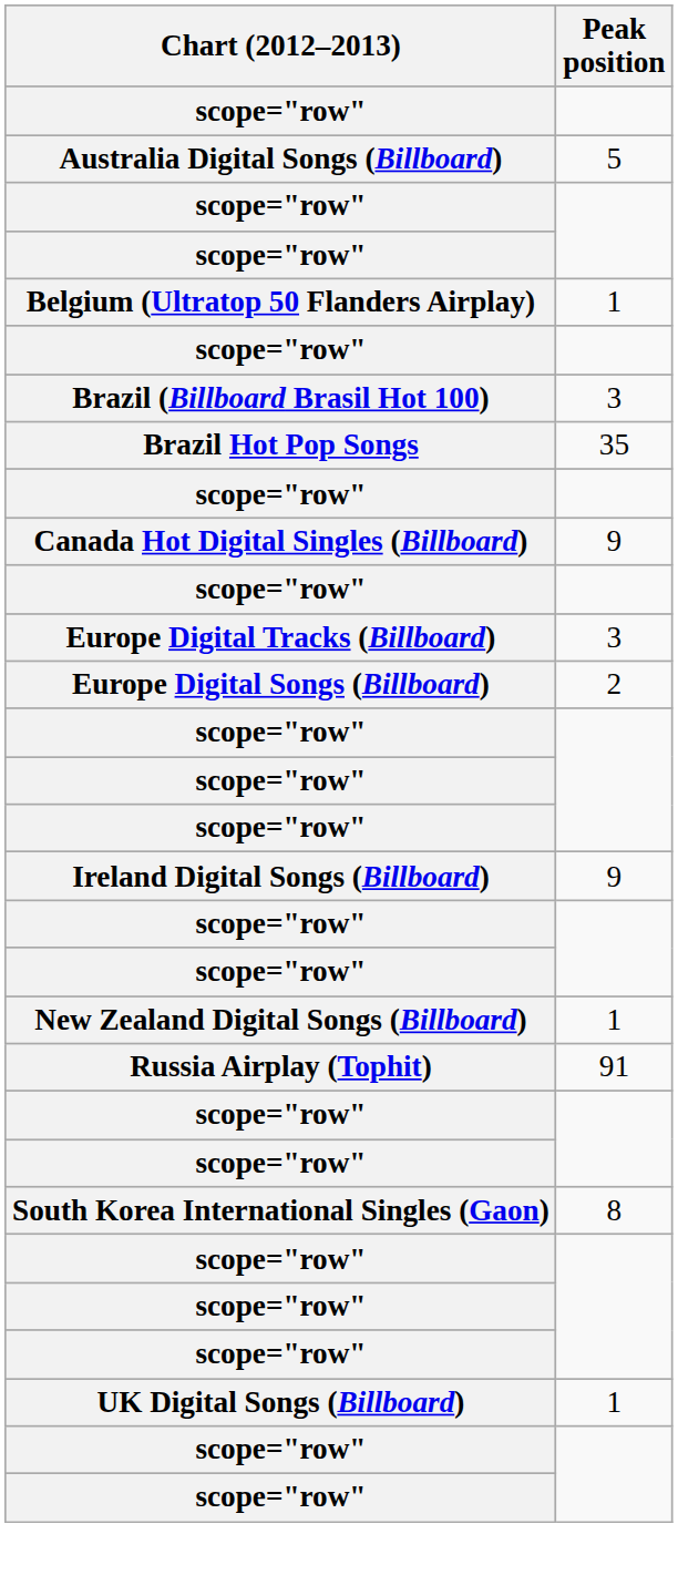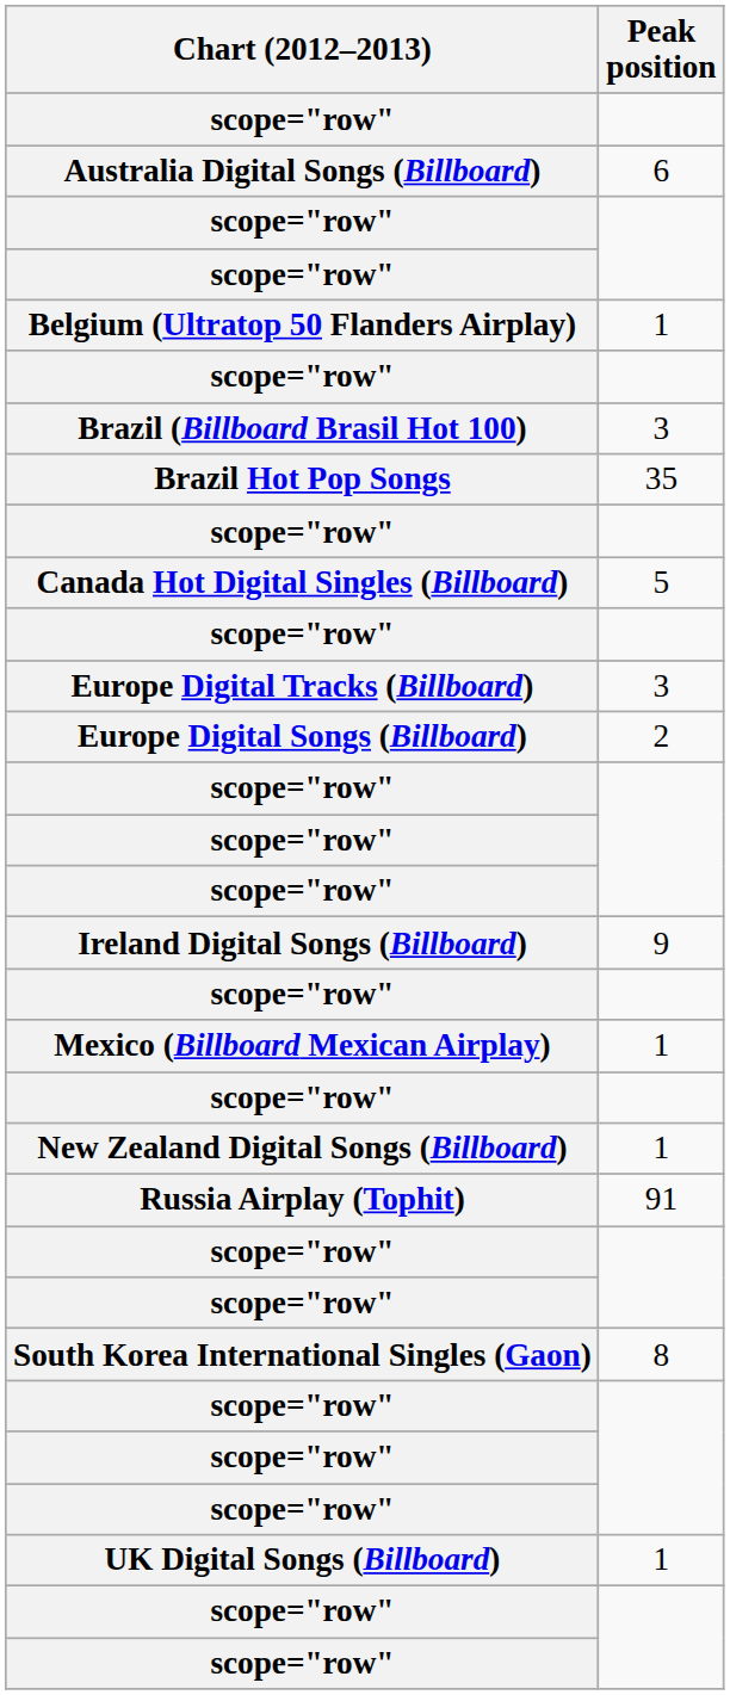Australia Digital Songs (Billboard) | Peak position: 5 -> 6
Canada Hot Digital Singles (Billboard) | Peak position: 9 -> 5
+ row: Mexico (Billboard Mexican Airplay) | 1
